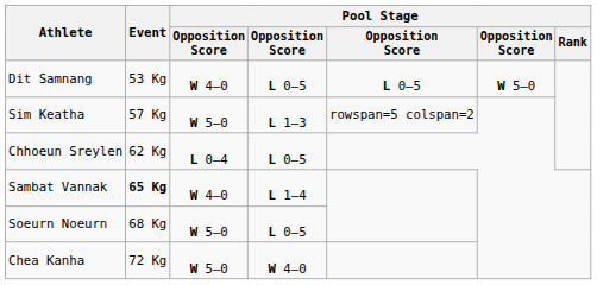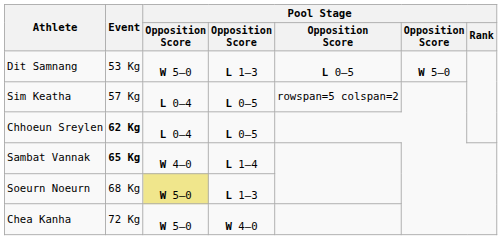Dit Samnang | column 3: W 4–0 -> W 5–0
Dit Samnang | column 4: L 0–5 -> L 1–3
Sim Keatha | column 3: W 5–0 -> L 0–4
Sim Keatha | column 4: L 1–3 -> L 0–5
Chhoeun Sreylen | Event: normal -> bold
Soeurn Noeurn | column 3: no background -> khaki background
Soeurn Noeurn | column 4: L 0–5 -> L 1–3
